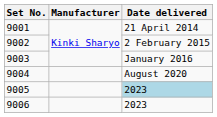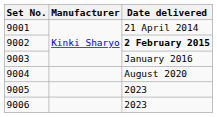9002 | Date delivered: normal -> bold
9005 | Date delivered: lightblue background -> no background
